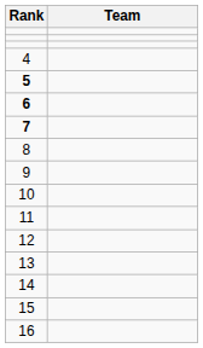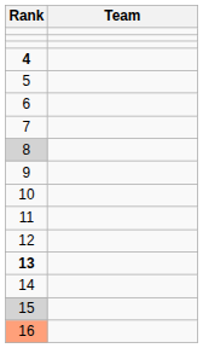row 5 | Rank: normal -> bold
row 6 | Rank: bold -> normal
row 7 | Rank: bold -> normal
row 8 | Rank: bold -> normal
row 9 | Rank: no background -> lightgrey background
row 14 | Rank: normal -> bold
row 16 | Rank: no background -> lightgrey background
row 17 | Rank: no background -> lightsalmon background
